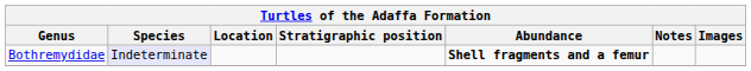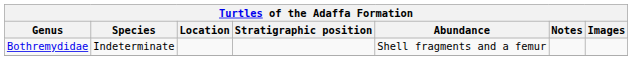Bothremydidae | Species: lavender background -> no background
Bothremydidae | Abundance: bold -> normal
